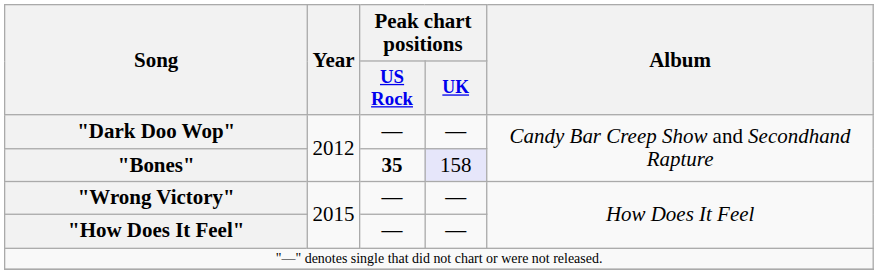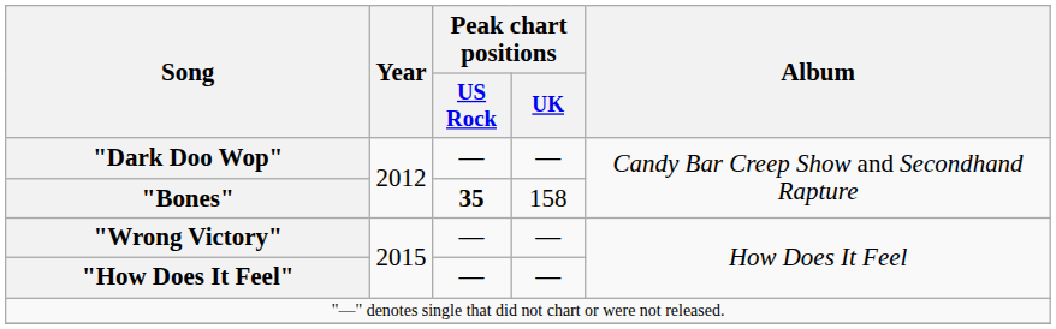"Bones" | Peak chart positions / UK: lavender background -> no background
